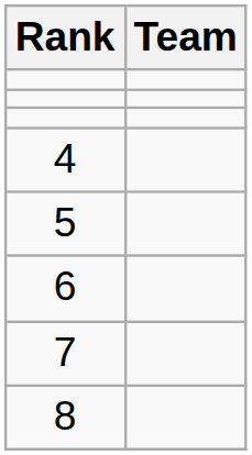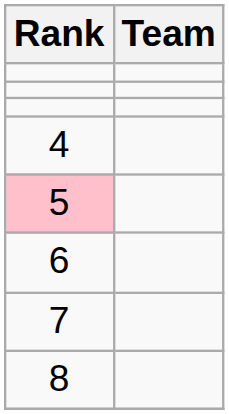row 6 | Rank: no background -> pink background
